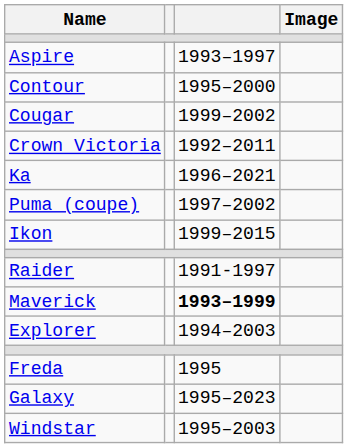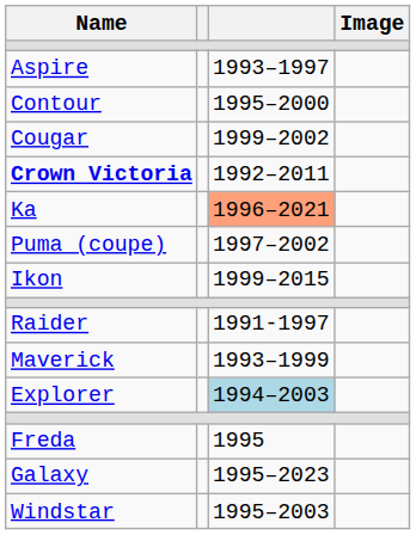Crown Victoria | Name: normal -> bold
Ka | column 3: no background -> lightsalmon background
Maverick | column 3: bold -> normal
Explorer | column 3: no background -> lightblue background
